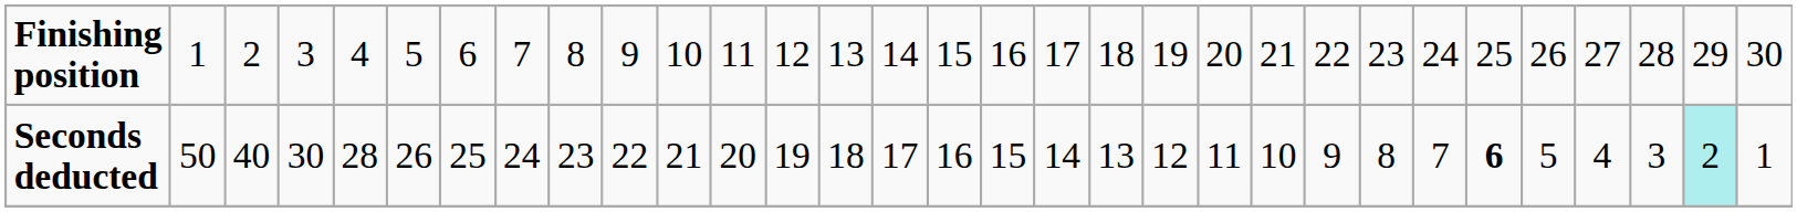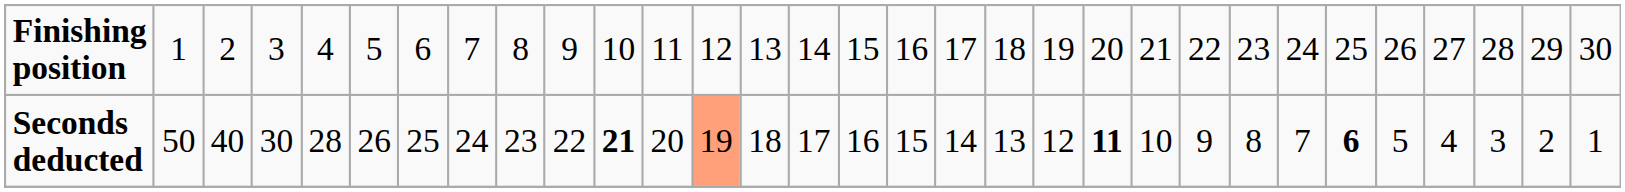Seconds deducted | column 11: normal -> bold
Seconds deducted | column 13: no background -> lightsalmon background
Seconds deducted | column 21: normal -> bold
Seconds deducted | column 30: paleturquoise background -> no background
